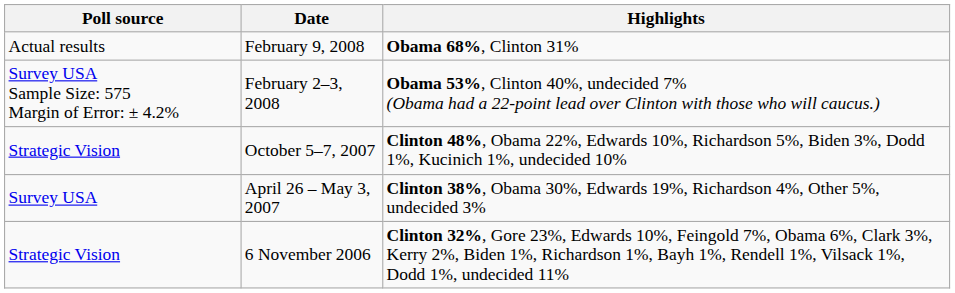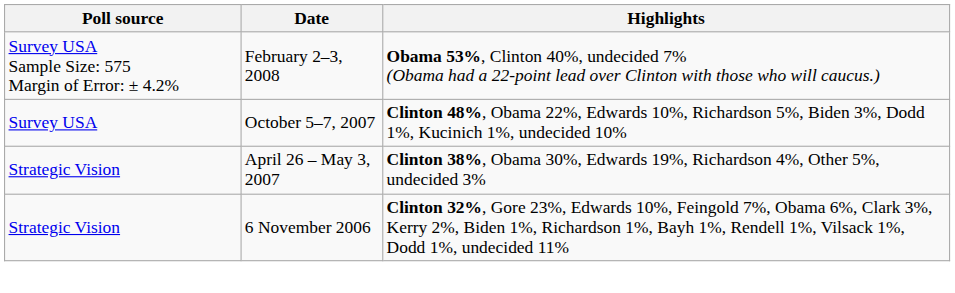- row: Actual results | February 9, 2008 | Obama 68%, Clinton 31%
October 5–7, 2007 | Poll source: Strategic Vision -> Survey USA
April 26 – May 3, 2007 | Poll source: Survey USA -> Strategic Vision
